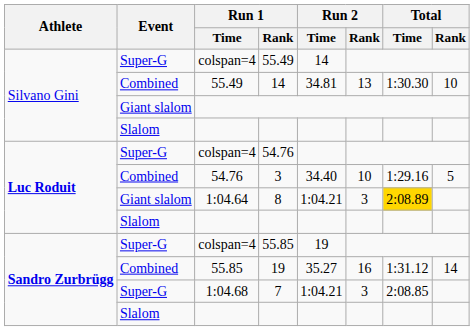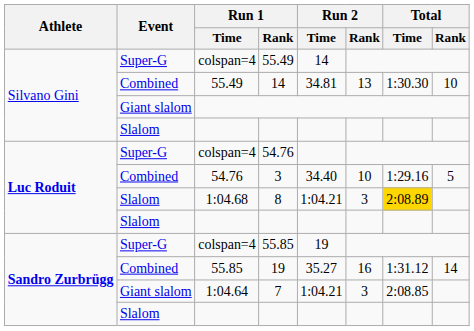8 | Event: Giant slalom -> Slalom
8 | Run 1 / Time: 1:04.64 -> 1:04.68
7 | Event: Super-G -> Giant slalom
7 | Run 1 / Time: 1:04.68 -> 1:04.64
